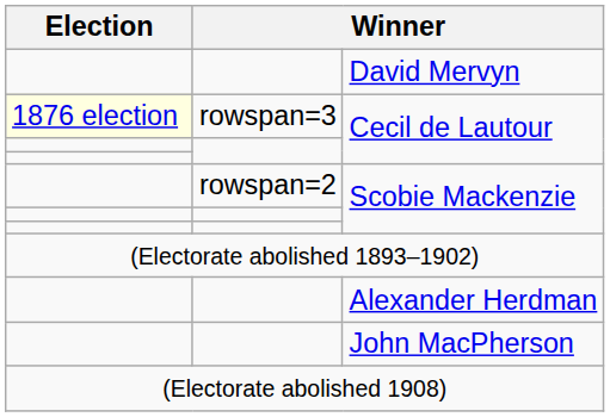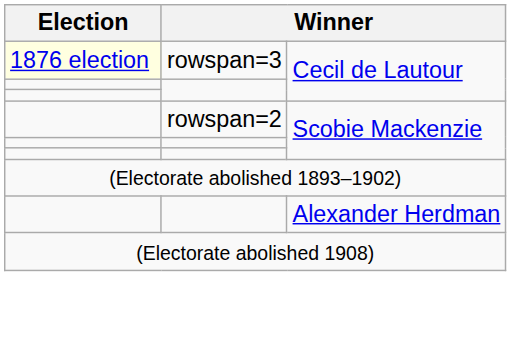- row: David Mervyn
- row: John MacPherson
